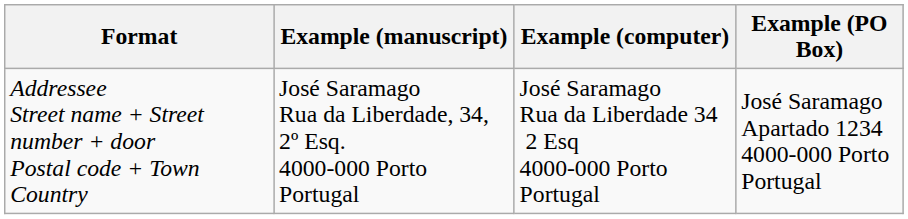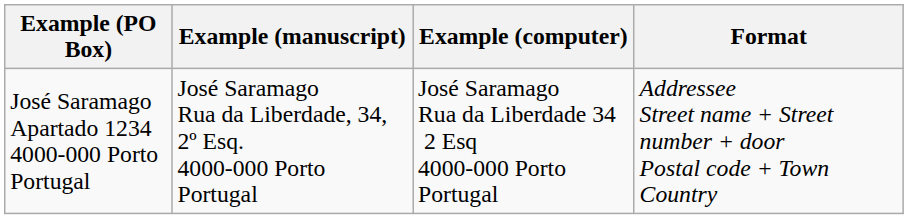columns swapped: Format <-> Example (PO Box)
